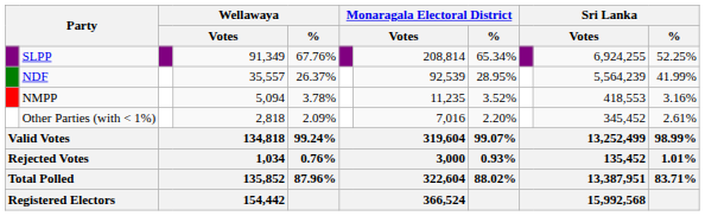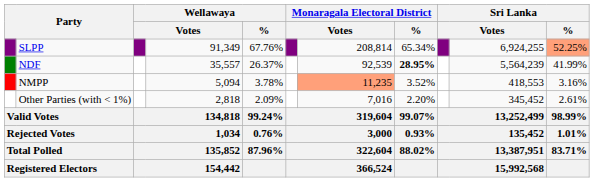SLPP | Sri Lanka / %: no background -> lightsalmon background
NDF | Monaragala Electoral District / %: normal -> bold
NMPP | column 7: no background -> lightsalmon background
